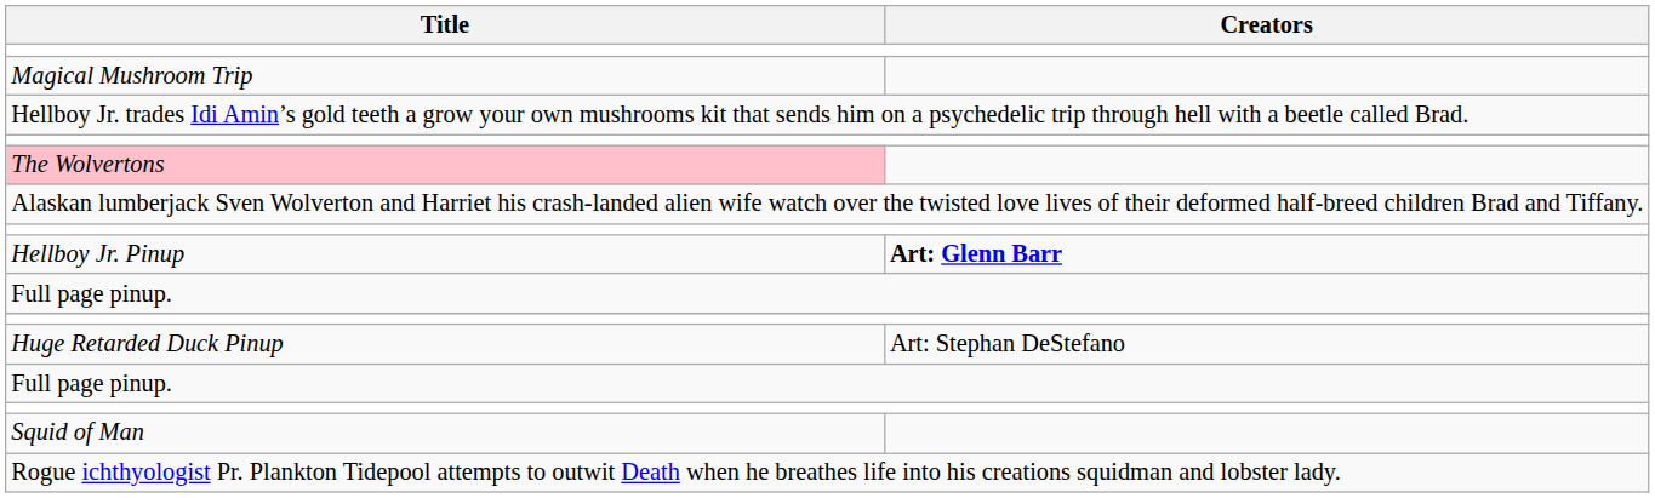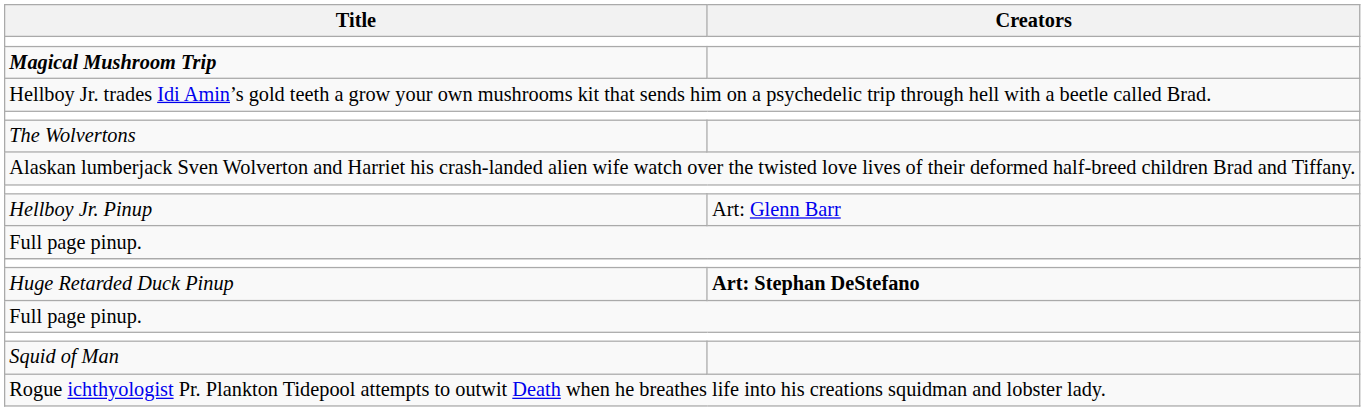Magical Mushroom Trip | Title: normal -> bold
The Wolvertons | Title: pink background -> no background
Hellboy Jr. Pinup | Creators: bold -> normal
Huge Retarded Duck Pinup | Creators: normal -> bold
